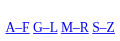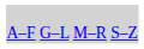row 1 | column 1: no background -> lightgrey background
